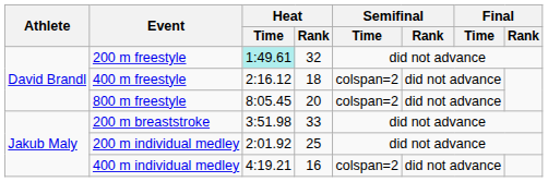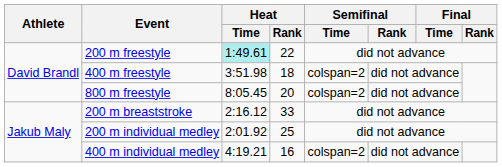200 m freestyle | Heat / Rank: 32 -> 22
400 m freestyle | Heat / Time: 2:16.12 -> 3:51.98
200 m breaststroke | Heat / Time: 3:51.98 -> 2:16.12
